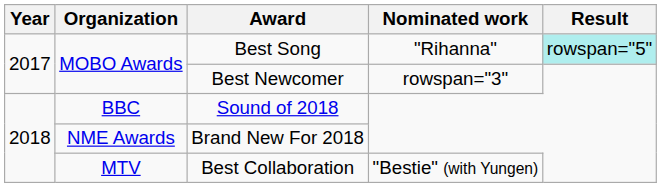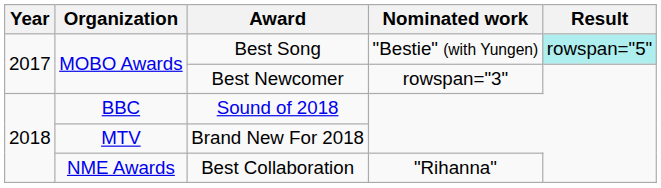Best Song | Nominated work: "Rihanna" -> "Bestie" (with Yungen)
Brand New For 2018 | Organization: NME Awards -> MTV
Best Collaboration | Organization: MTV -> NME Awards
Best Collaboration | Nominated work: "Bestie" (with Yungen) -> "Rihanna"
